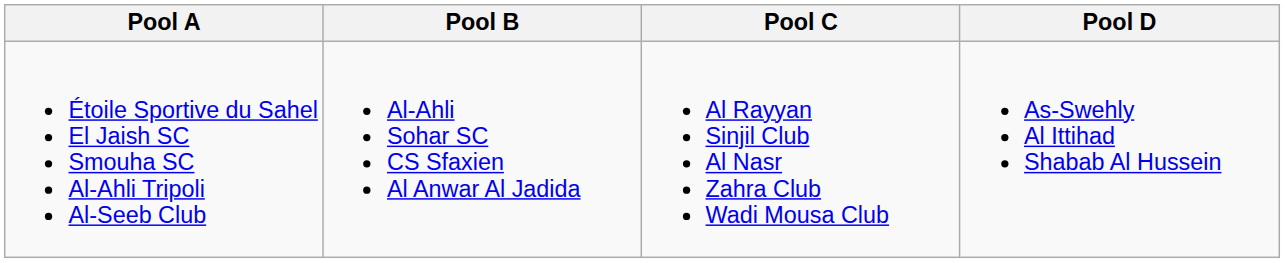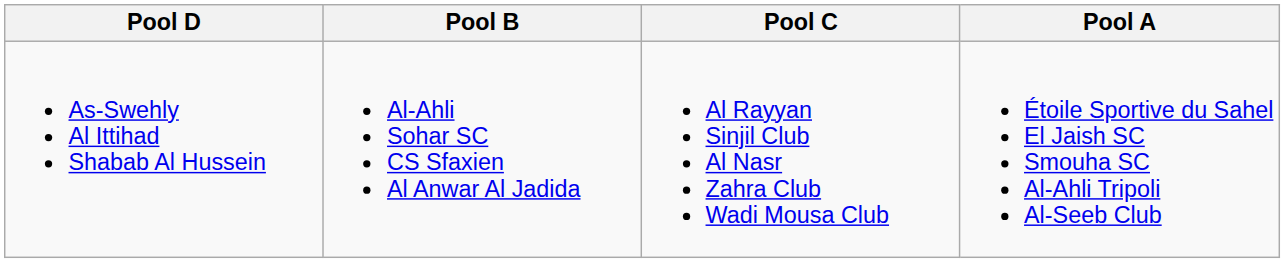columns swapped: Pool A <-> Pool D
